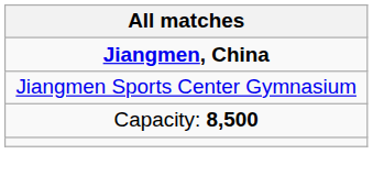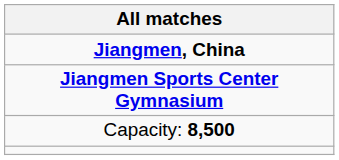row 3 | column 1: normal -> bold
